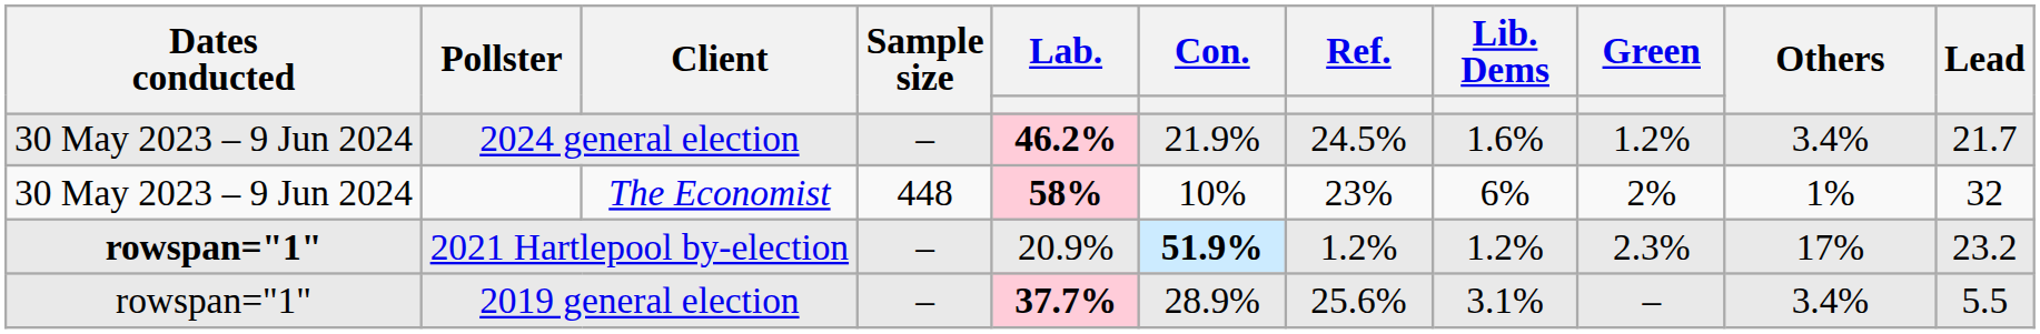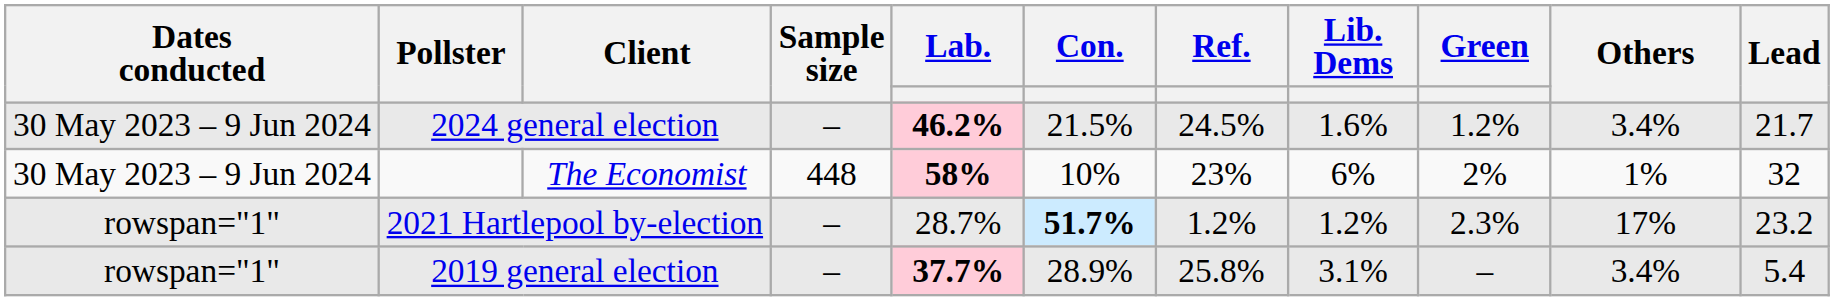2024 general election | Con.: 21.9% -> 21.5%
2021 Hartlepool by-election | Dates conducted: bold -> normal
2021 Hartlepool by-election | Lab.: 20.9% -> 28.7%
2021 Hartlepool by-election | Con.: 51.9% -> 51.7%
2019 general election | Ref.: 25.6% -> 25.8%
2019 general election | Lead: 5.5 -> 5.4
